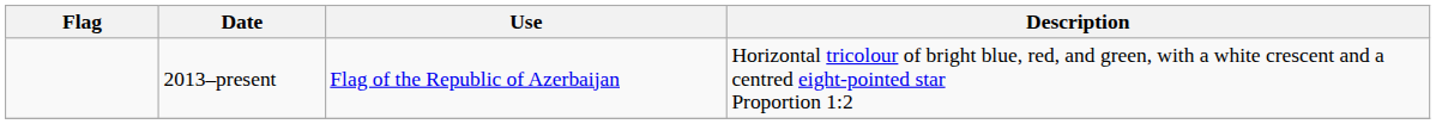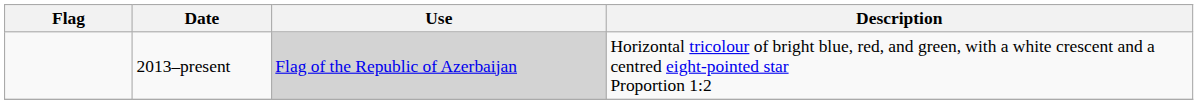2013–present | Use: no background -> lightgrey background
